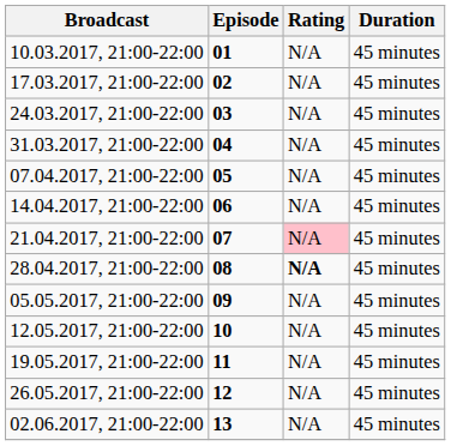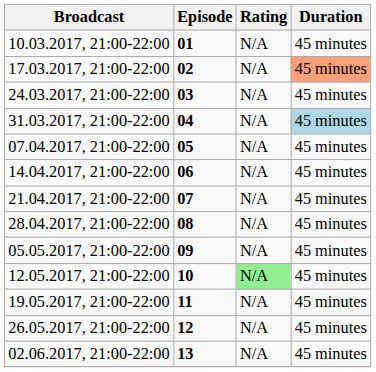17.03.2017, 21:00-22:00 | Duration: no background -> lightsalmon background
31.03.2017, 21:00-22:00 | Duration: no background -> lightblue background
21.04.2017, 21:00-22:00 | Rating: pink background -> no background
28.04.2017, 21:00-22:00 | Rating: bold -> normal
12.05.2017, 21:00-22:00 | Rating: no background -> lightgreen background
